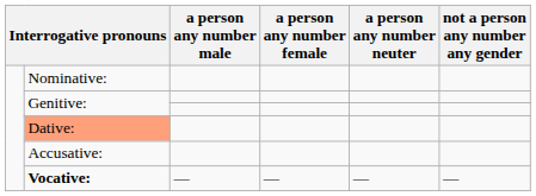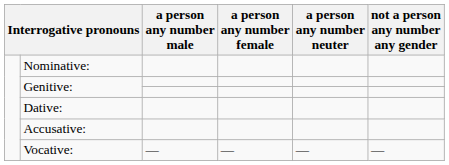Dative: | column 2: lightsalmon background -> no background
Vocative: | column 2: bold -> normal
